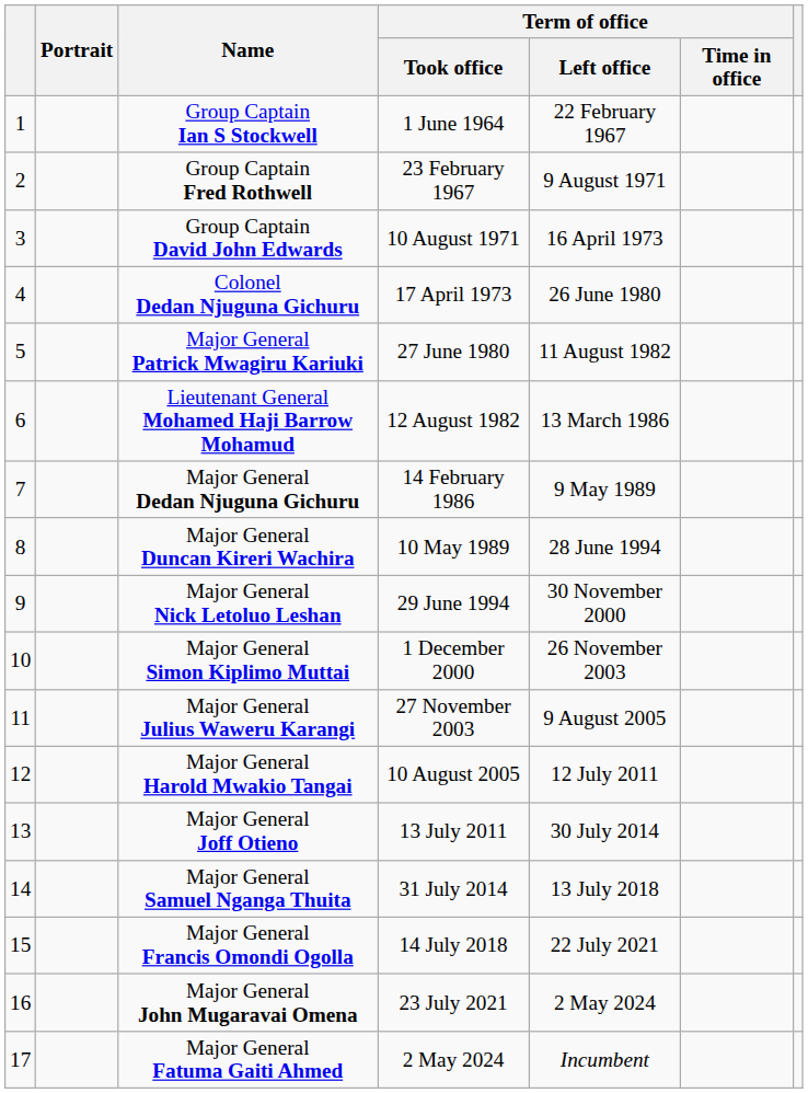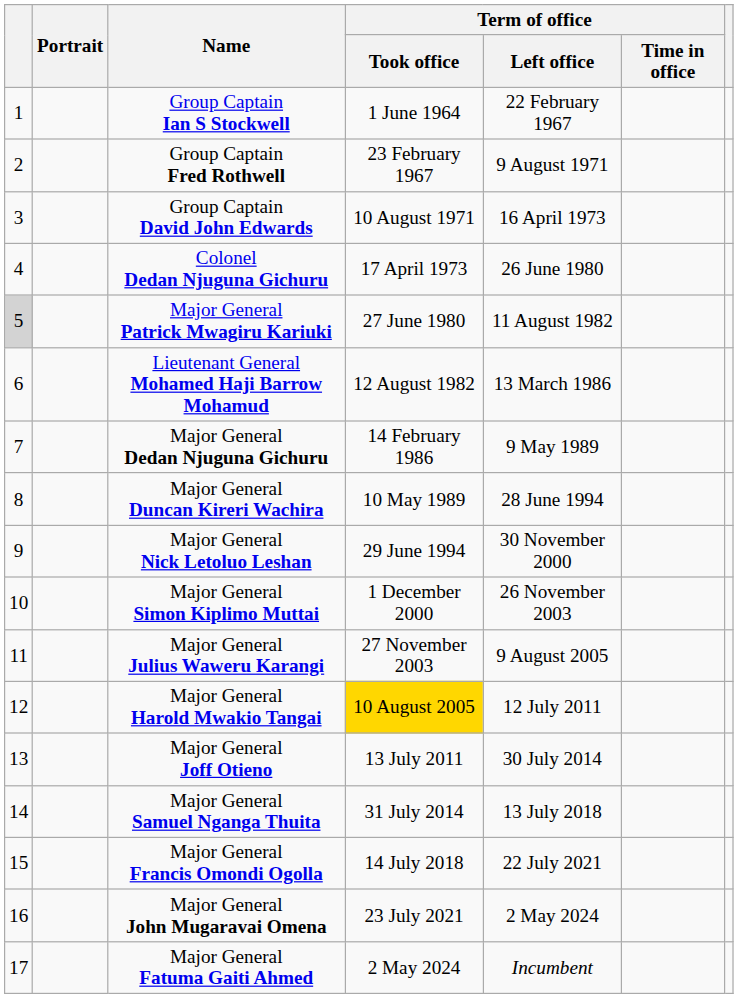Major General Patrick Mwagiru Kariuki | column 1: no background -> lightgrey background
Major General Harold Mwakio Tangai | Term of office / Took office: no background -> gold background
